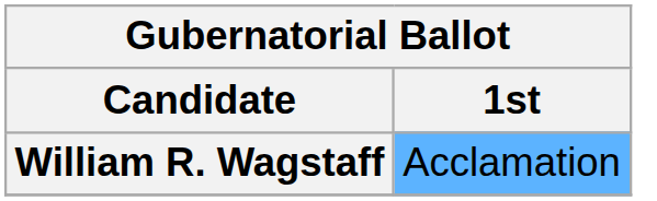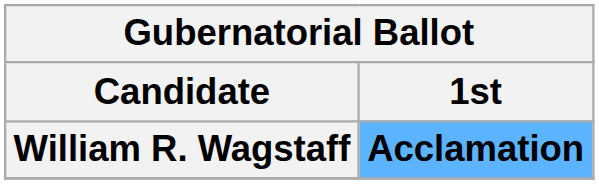William R. Wagstaff | 1st: normal -> bold
